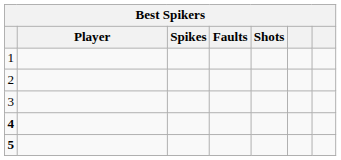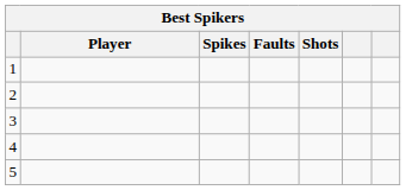4 | column 1: bold -> normal
5 | column 1: bold -> normal
